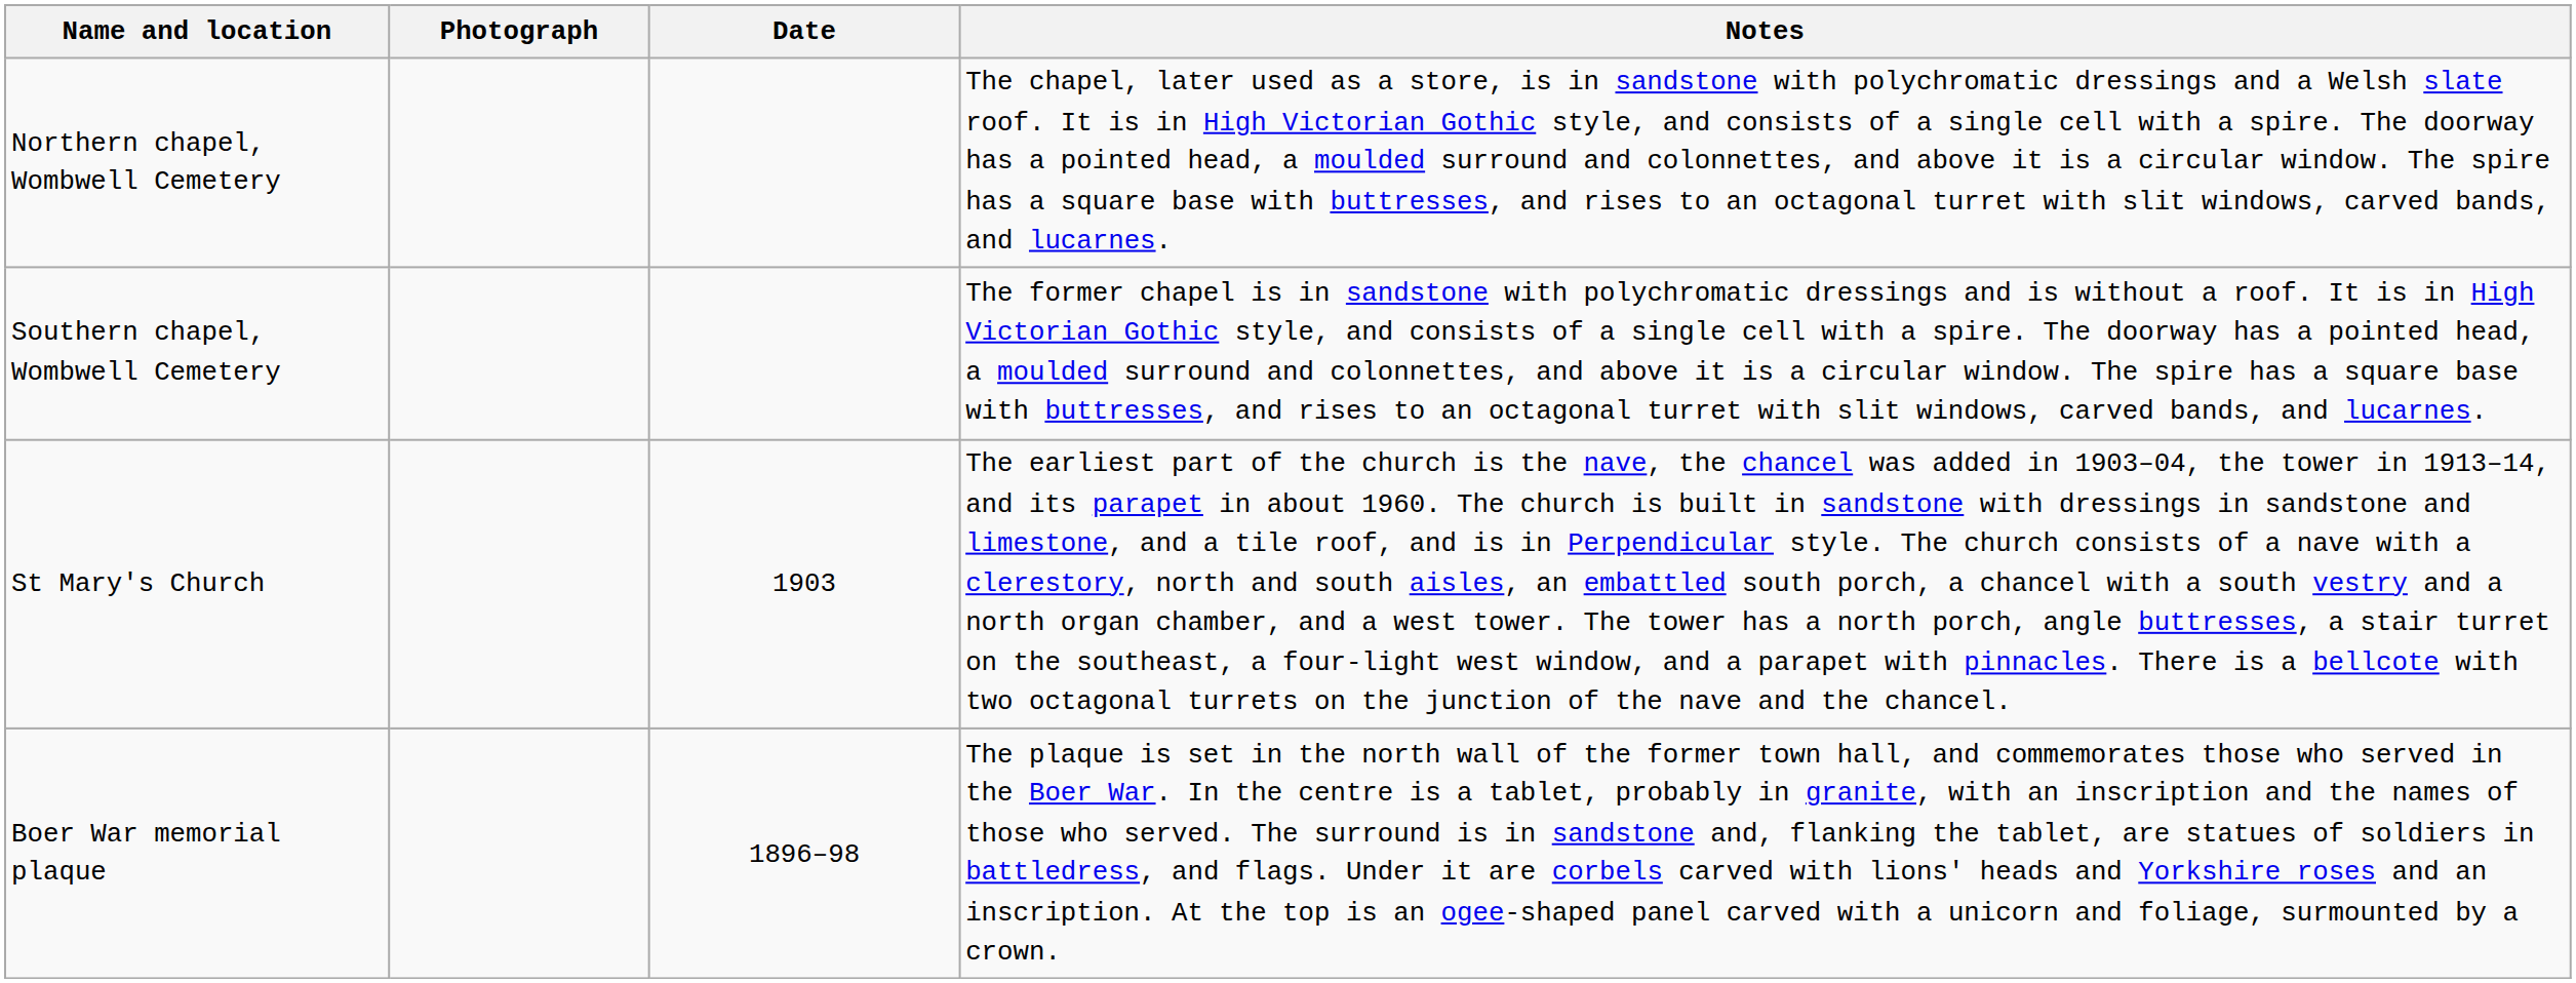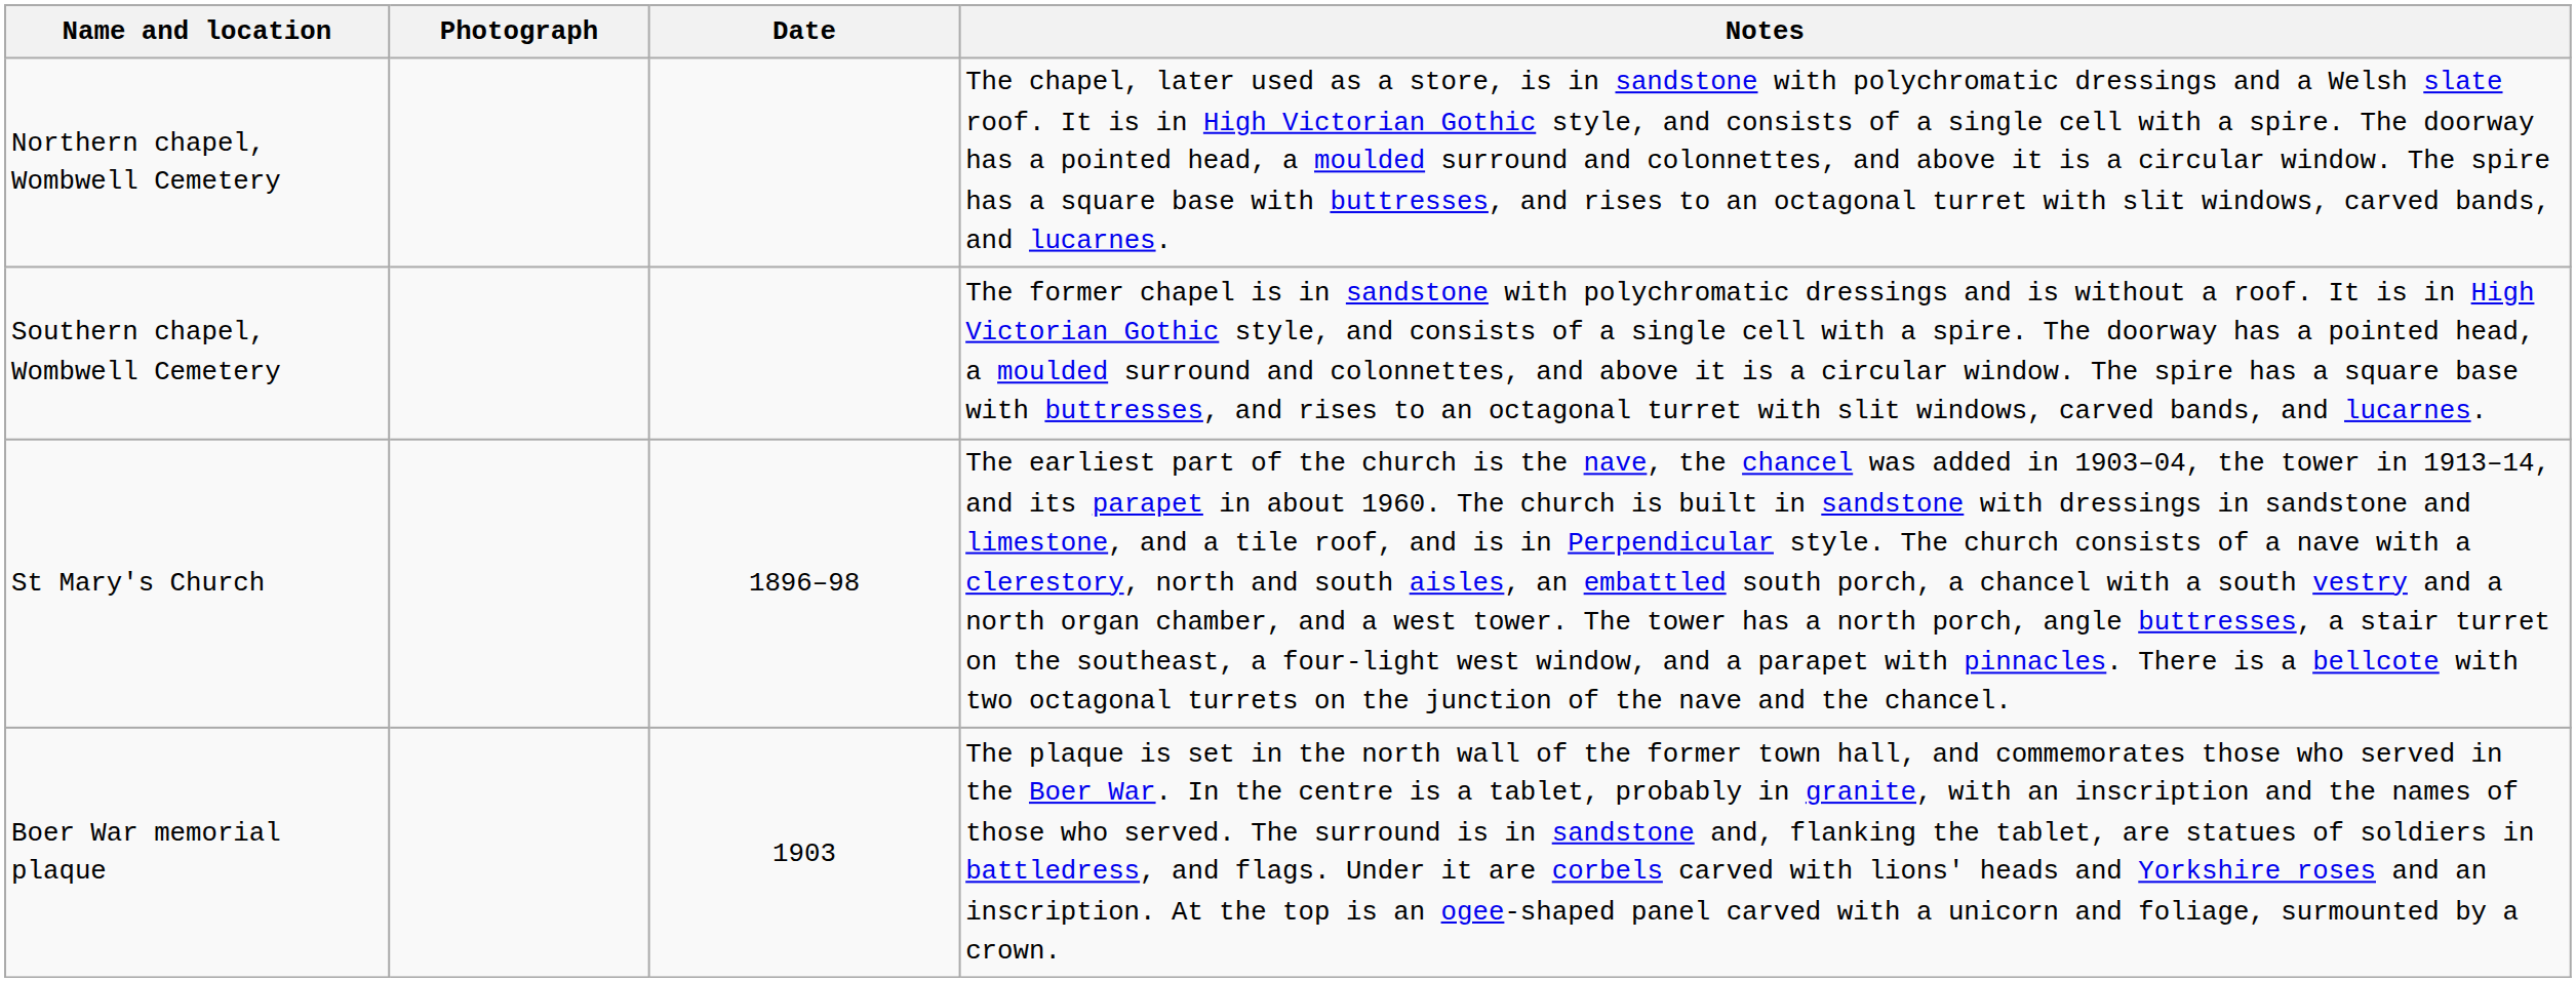St Mary's Church | Date: 1903 -> 1896–98
Boer War memorial plaque | Date: 1896–98 -> 1903
